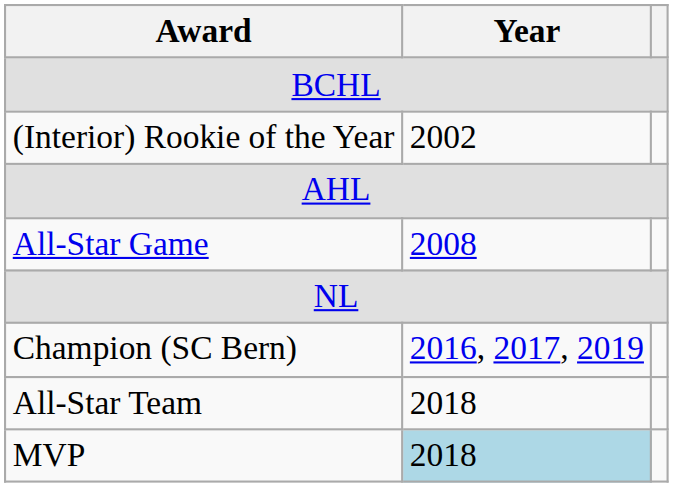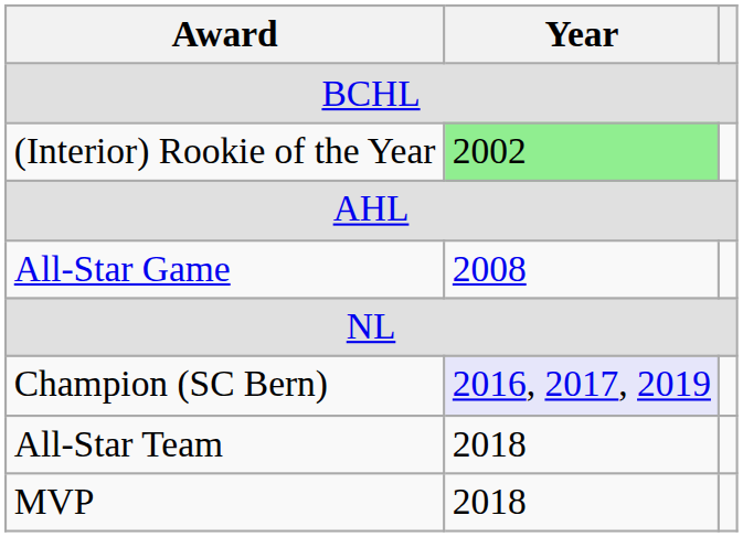(Interior) Rookie of the Year | Year: no background -> lightgreen background
Champion (SC Bern) | Year: no background -> lavender background
MVP | Year: lightblue background -> no background
